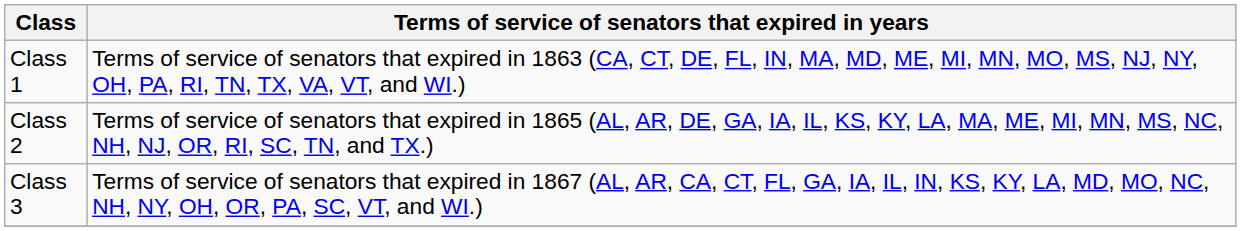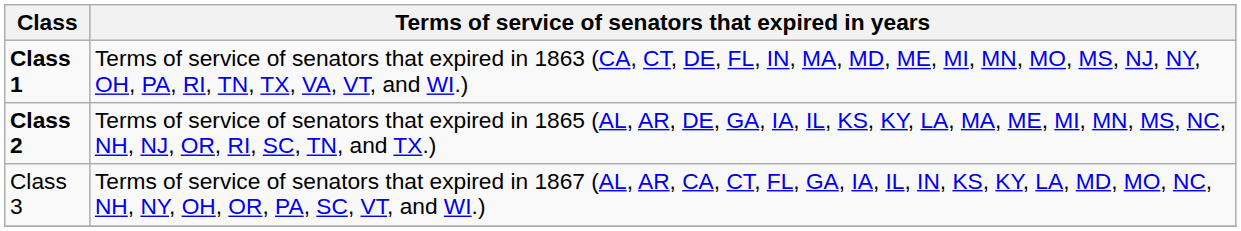Class 1 | Class: normal -> bold
Class 2 | Class: normal -> bold
